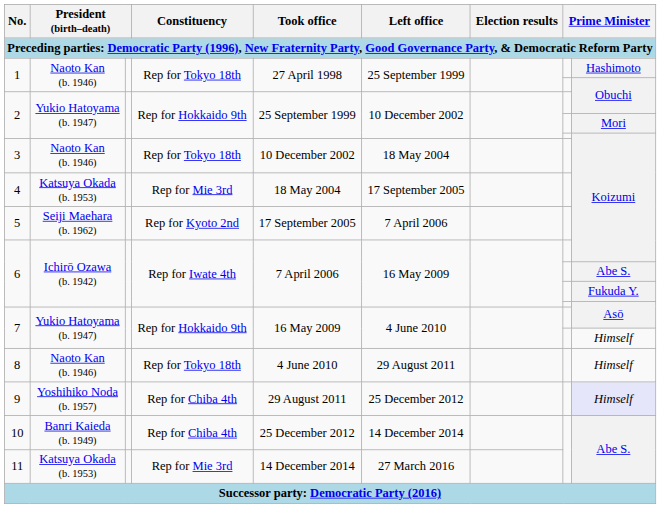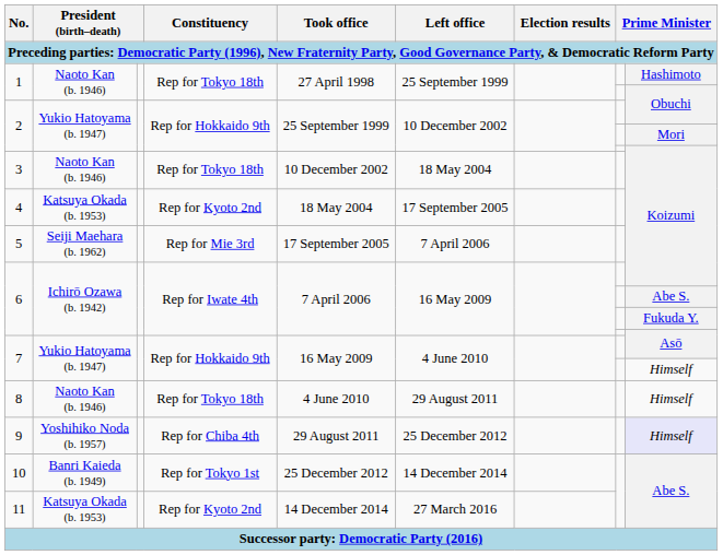4 | Constituency: Rep for Mie 3rd -> Rep for Kyoto 2nd
5 | Constituency: Rep for Kyoto 2nd -> Rep for Mie 3rd
10 | Constituency: Rep for Chiba 4th -> Rep for Tokyo 1st
11 | Constituency: Rep for Mie 3rd -> Rep for Kyoto 2nd
